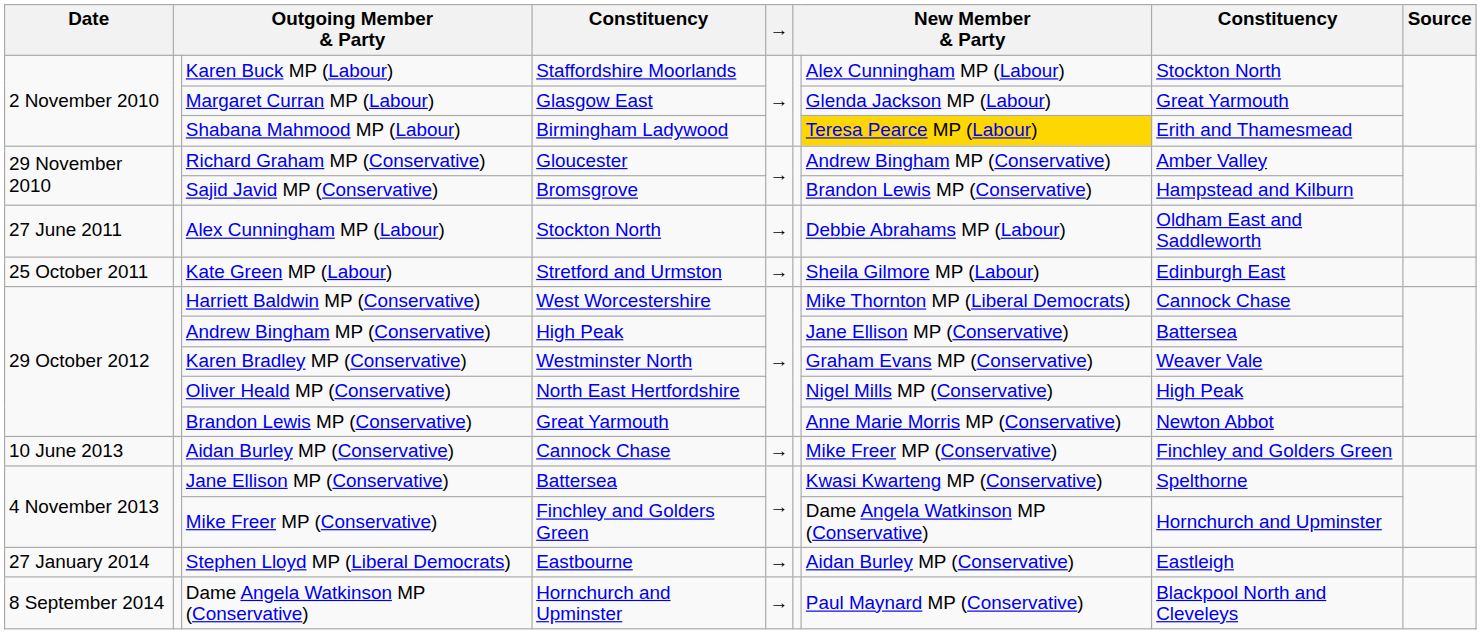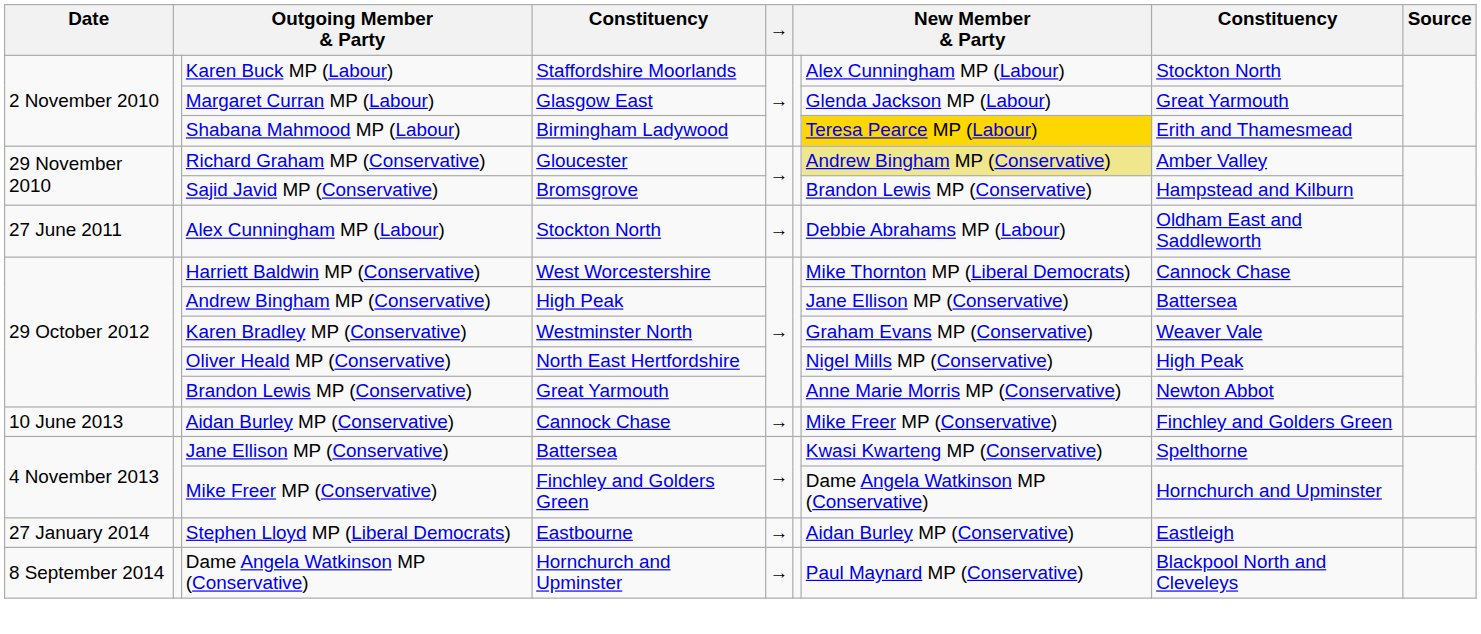Richard Graham MP (Conservative) | column 7: no background -> khaki background
- row: 25 October 2011 | Kate Green MP (Labour) | Stretford and Urmston | → | Sheila Gilmore MP (Labour) | Edinburgh East
